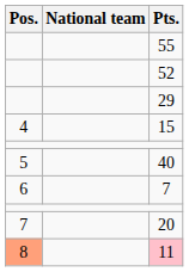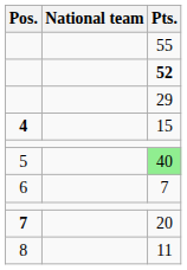52 | Pts.: normal -> bold
15 | Pos.: normal -> bold
40 | Pts.: no background -> lightgreen background
20 | Pos.: normal -> bold
11 | Pos.: lightsalmon background -> no background
11 | Pts.: pink background -> no background
